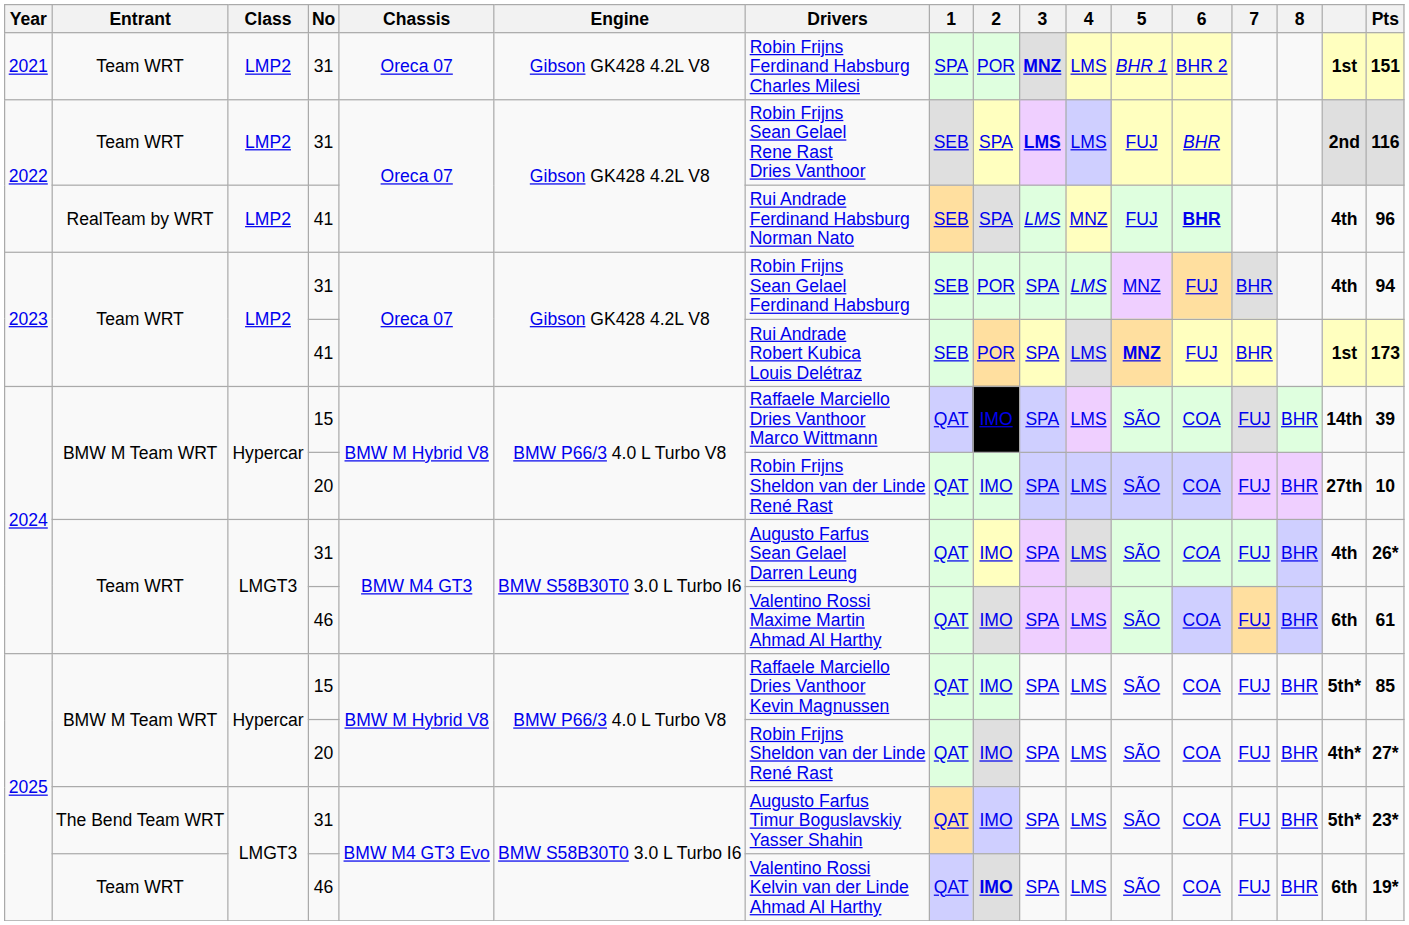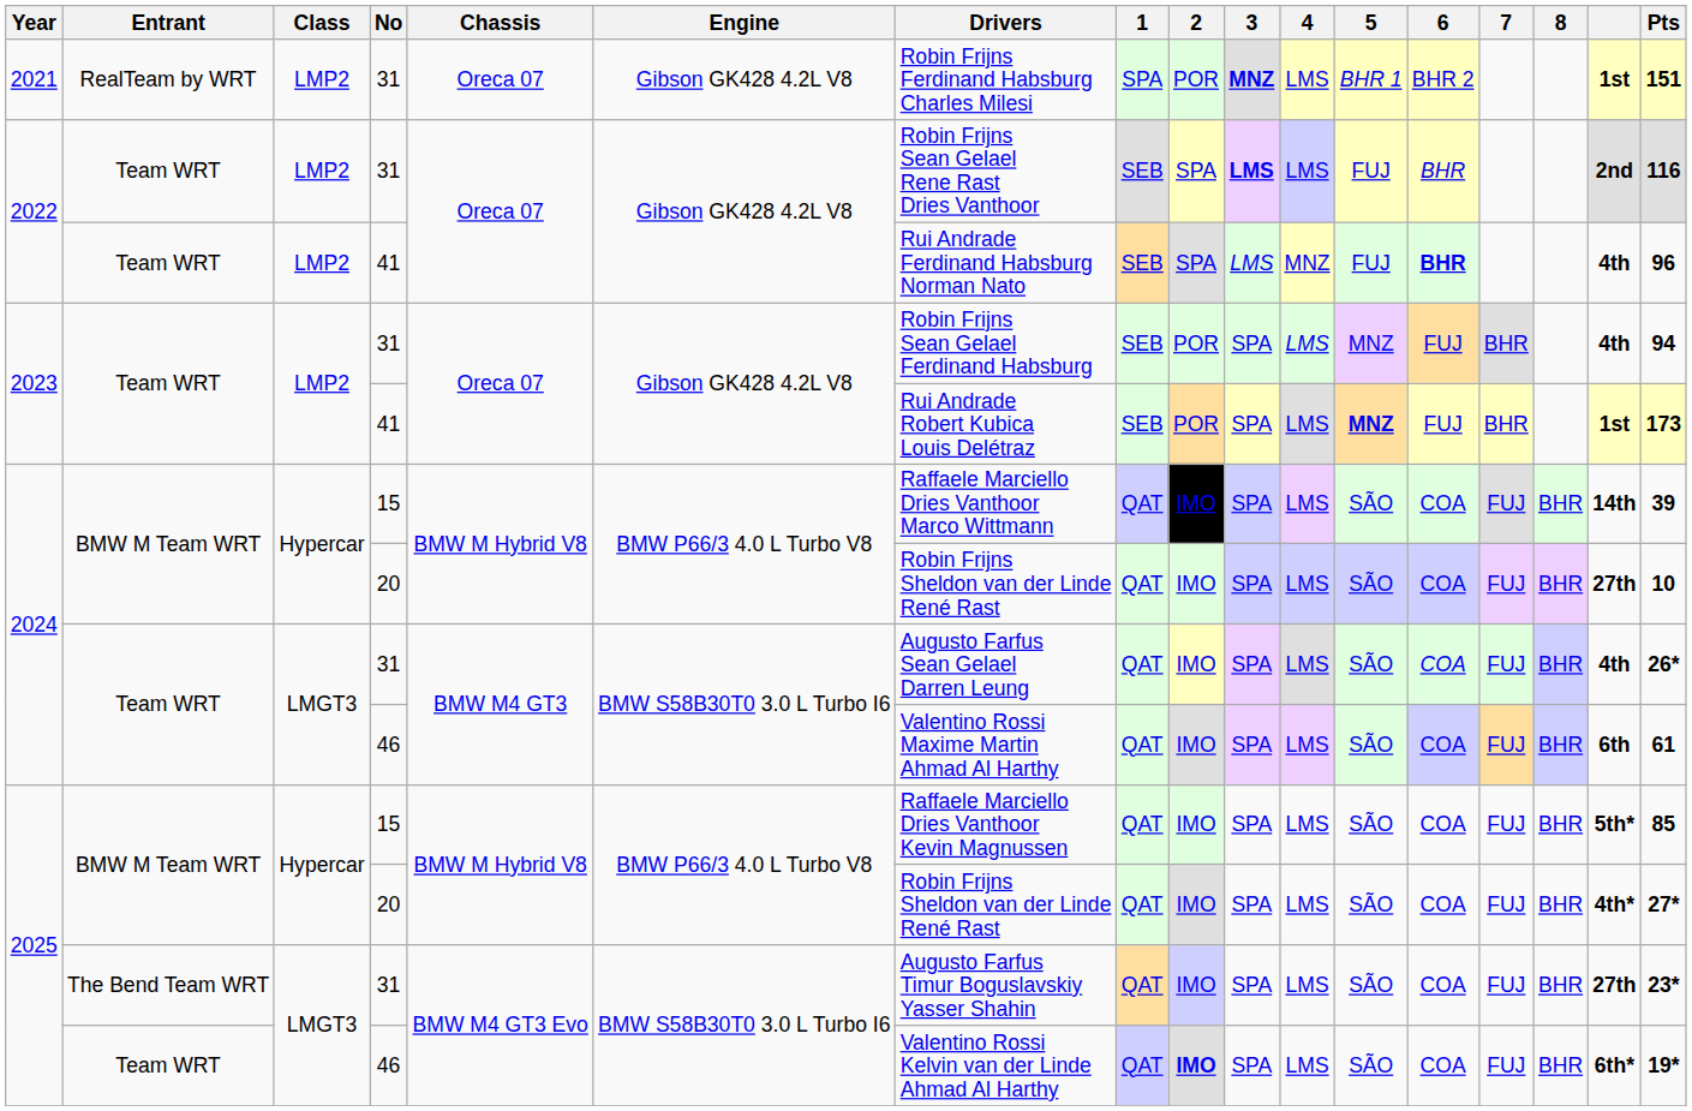2021 | Entrant: Team WRT -> RealTeam by WRT
2022 / 41 | Entrant: RealTeam by WRT -> Team WRT
2025 / 31 | column 16: 5th* -> 27th
2025 / 46 | column 16: 6th -> 6th*
